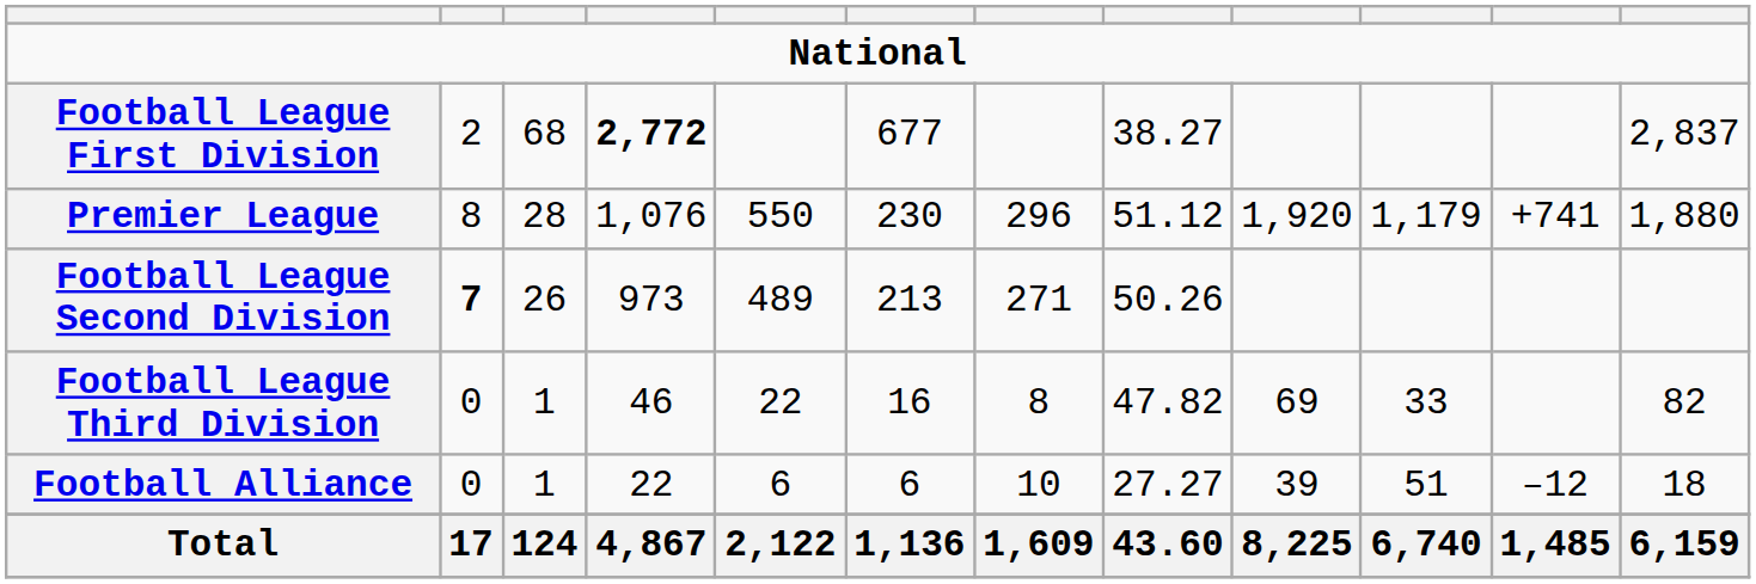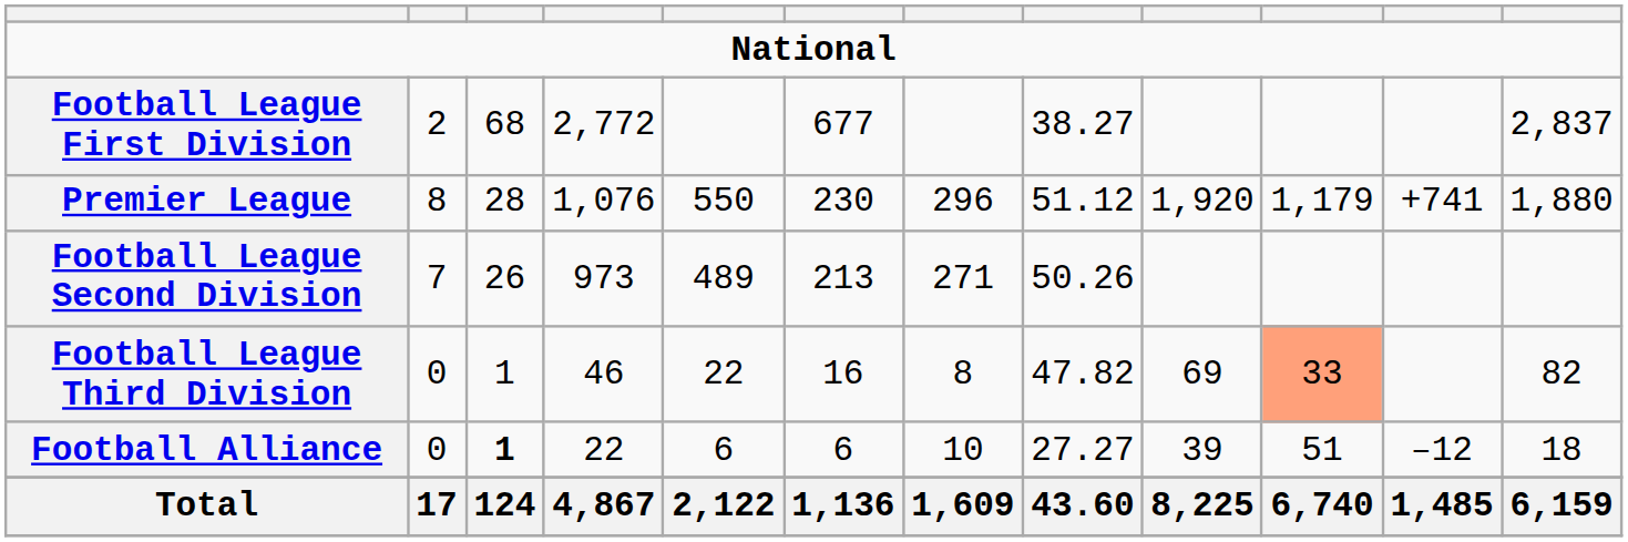Football League First Division | column 4: bold -> normal
Football League Second Division | column 2: bold -> normal
Football League Third Division | column 10: no background -> lightsalmon background
Football Alliance | column 3: normal -> bold
